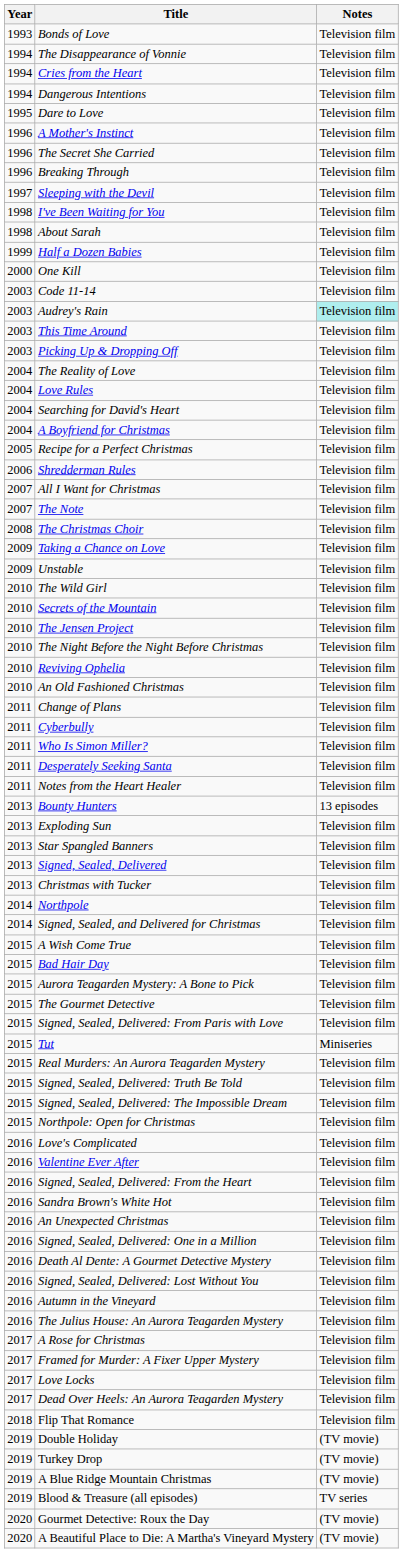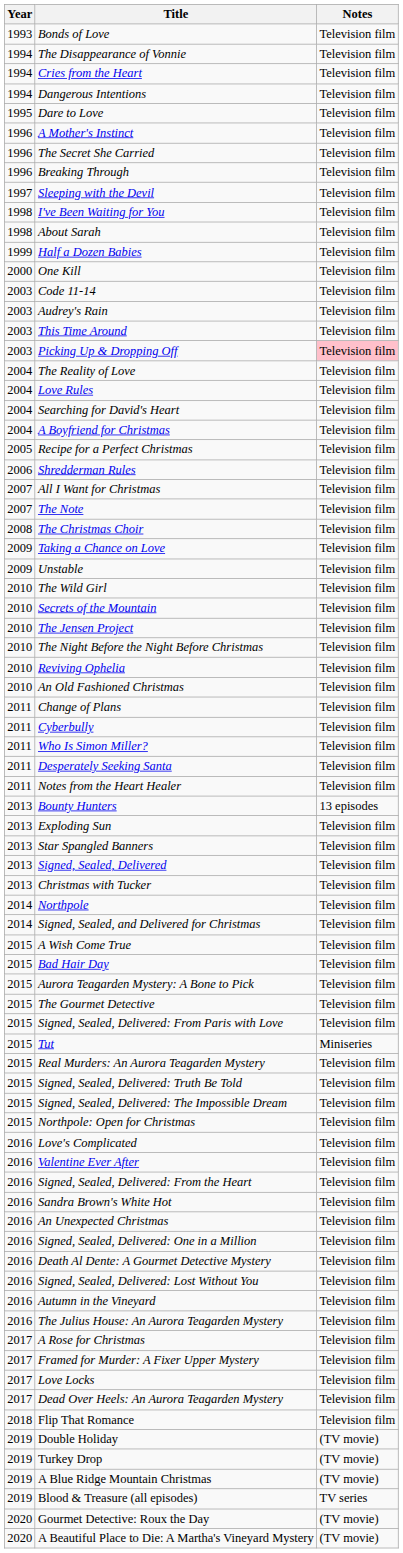Audrey's Rain | Notes: paleturquoise background -> no background
Picking Up & Dropping Off | Notes: no background -> pink background
